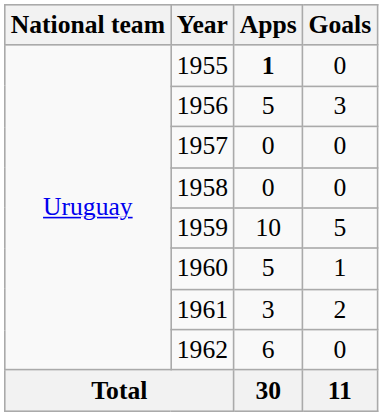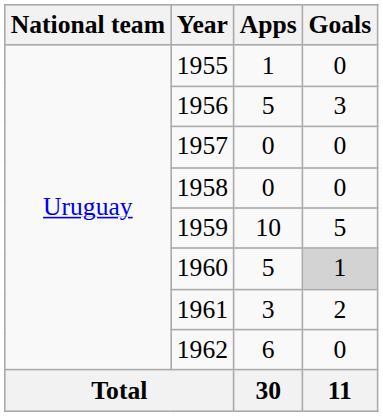1955 | Apps: bold -> normal
1960 | Goals: no background -> lightgrey background
